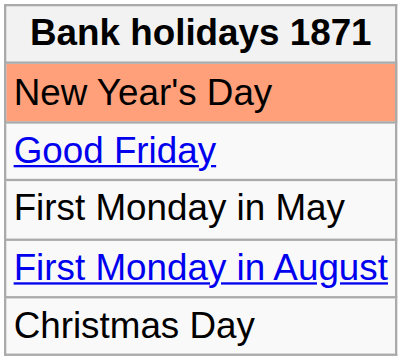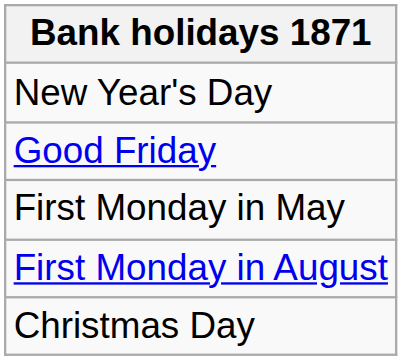row 2 | column 1: lightsalmon background -> no background
